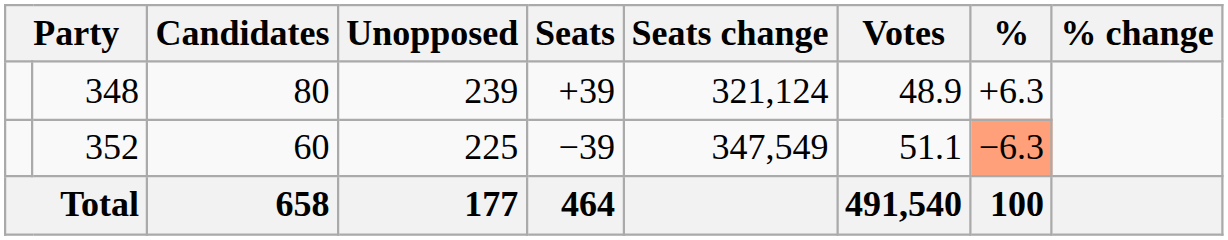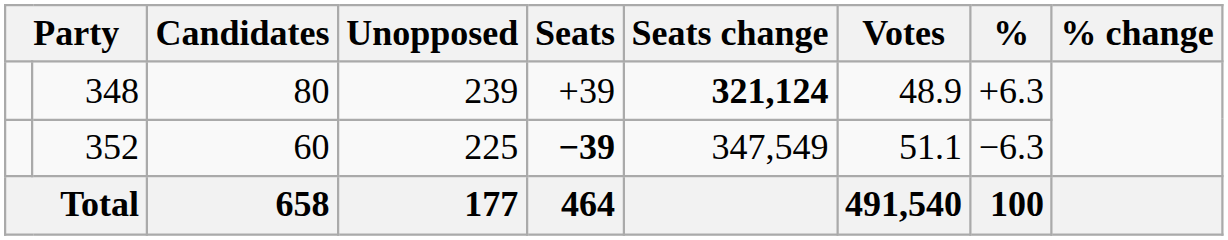348 | Seats change: normal -> bold
352 | Seats: normal -> bold
352 | %: lightsalmon background -> no background
